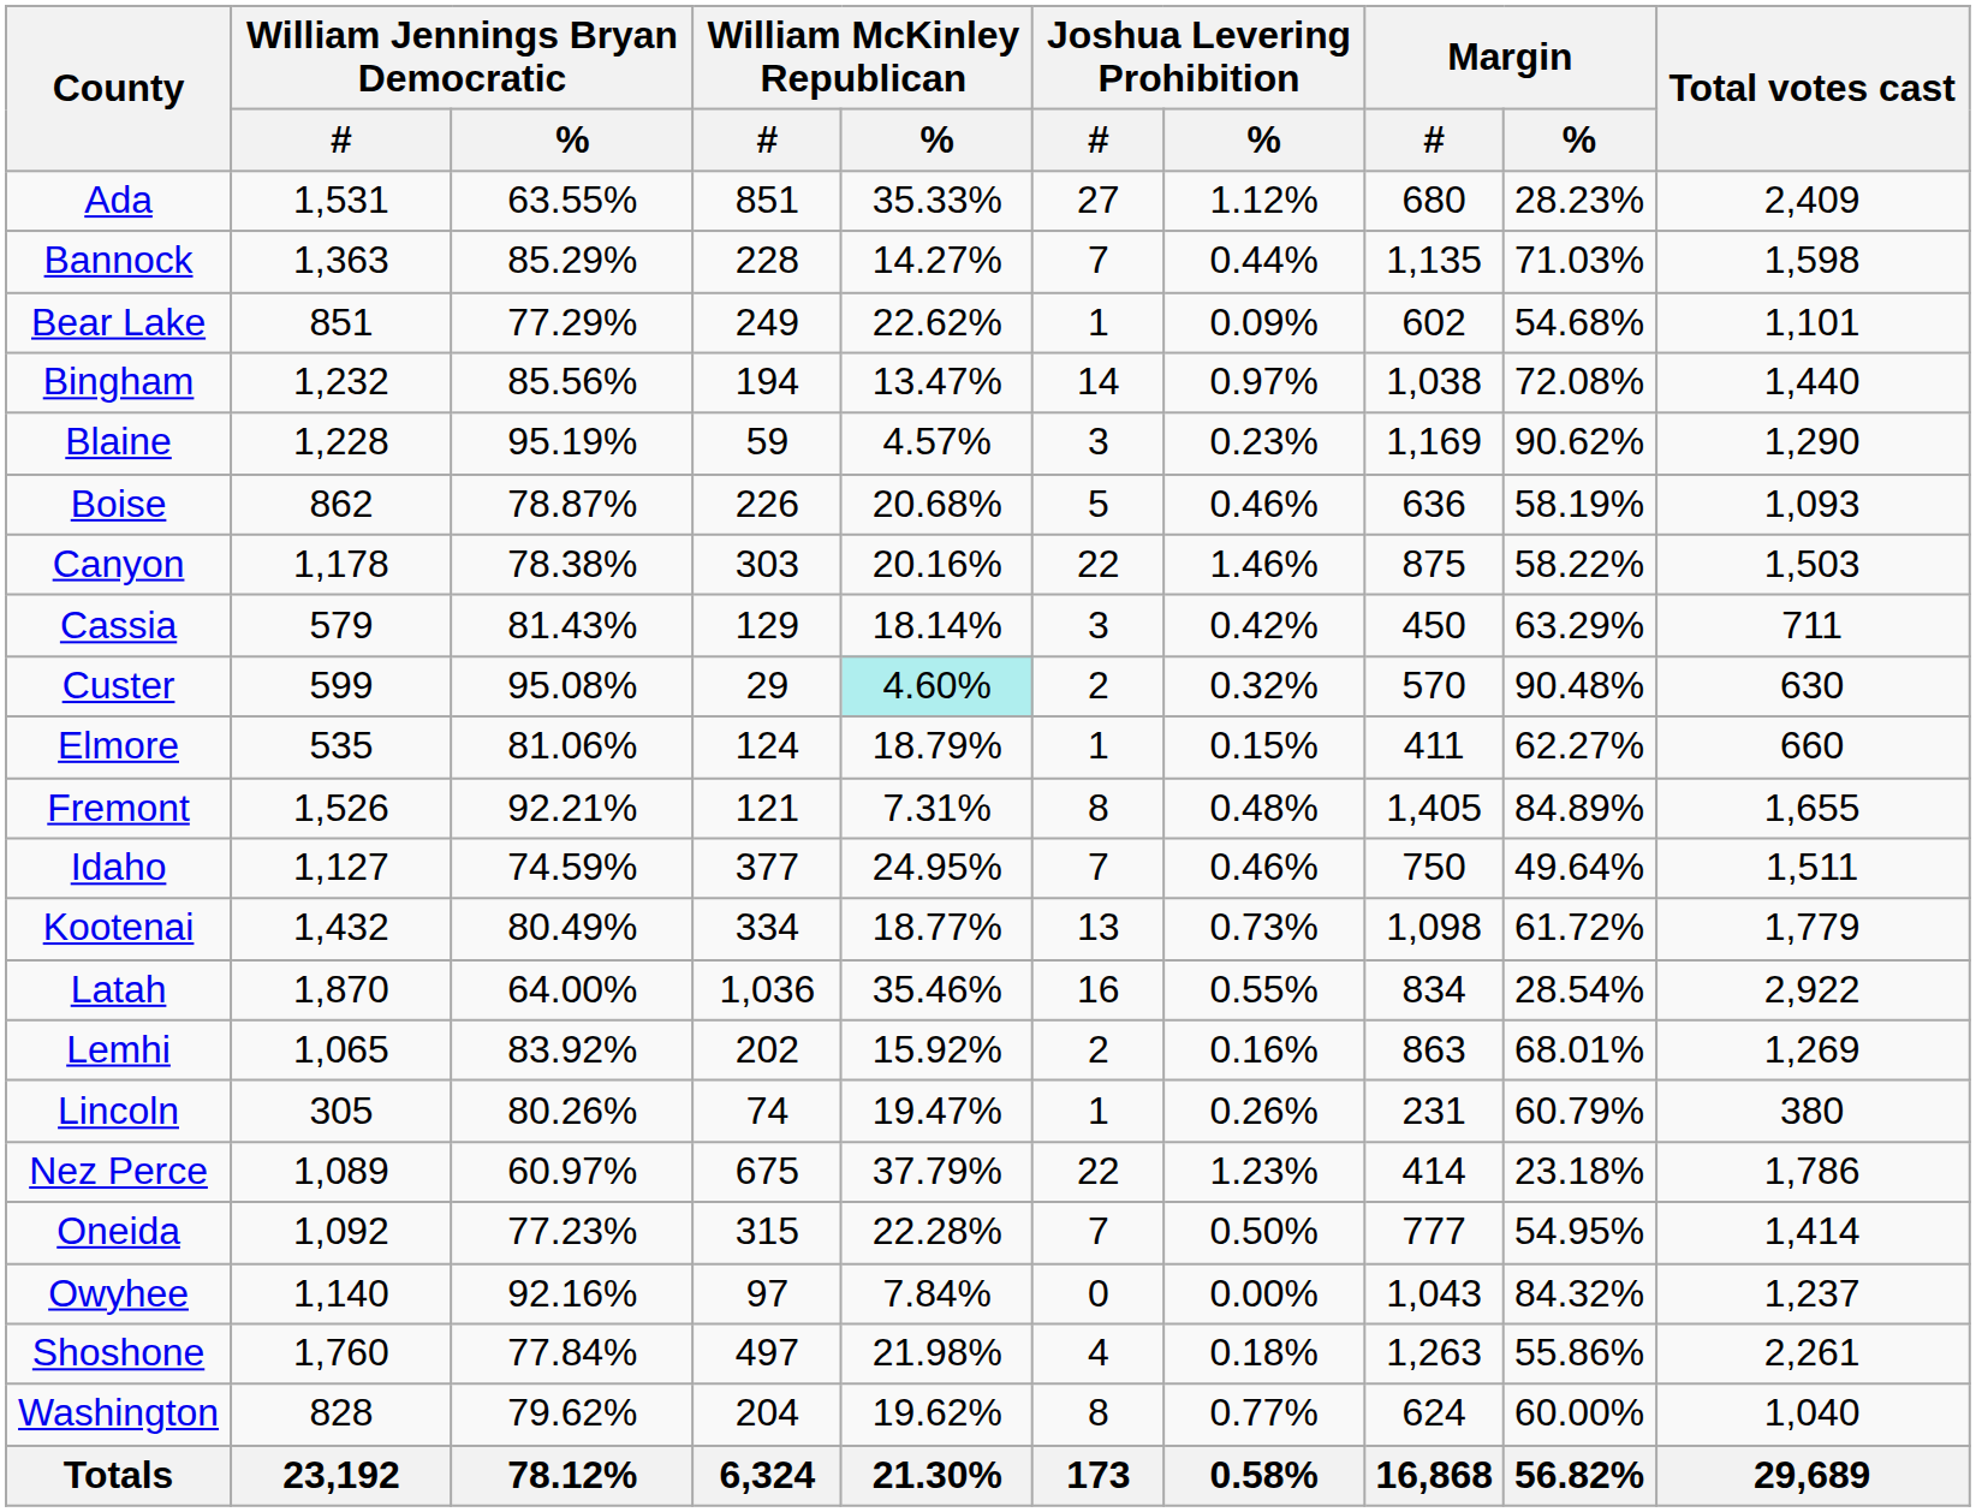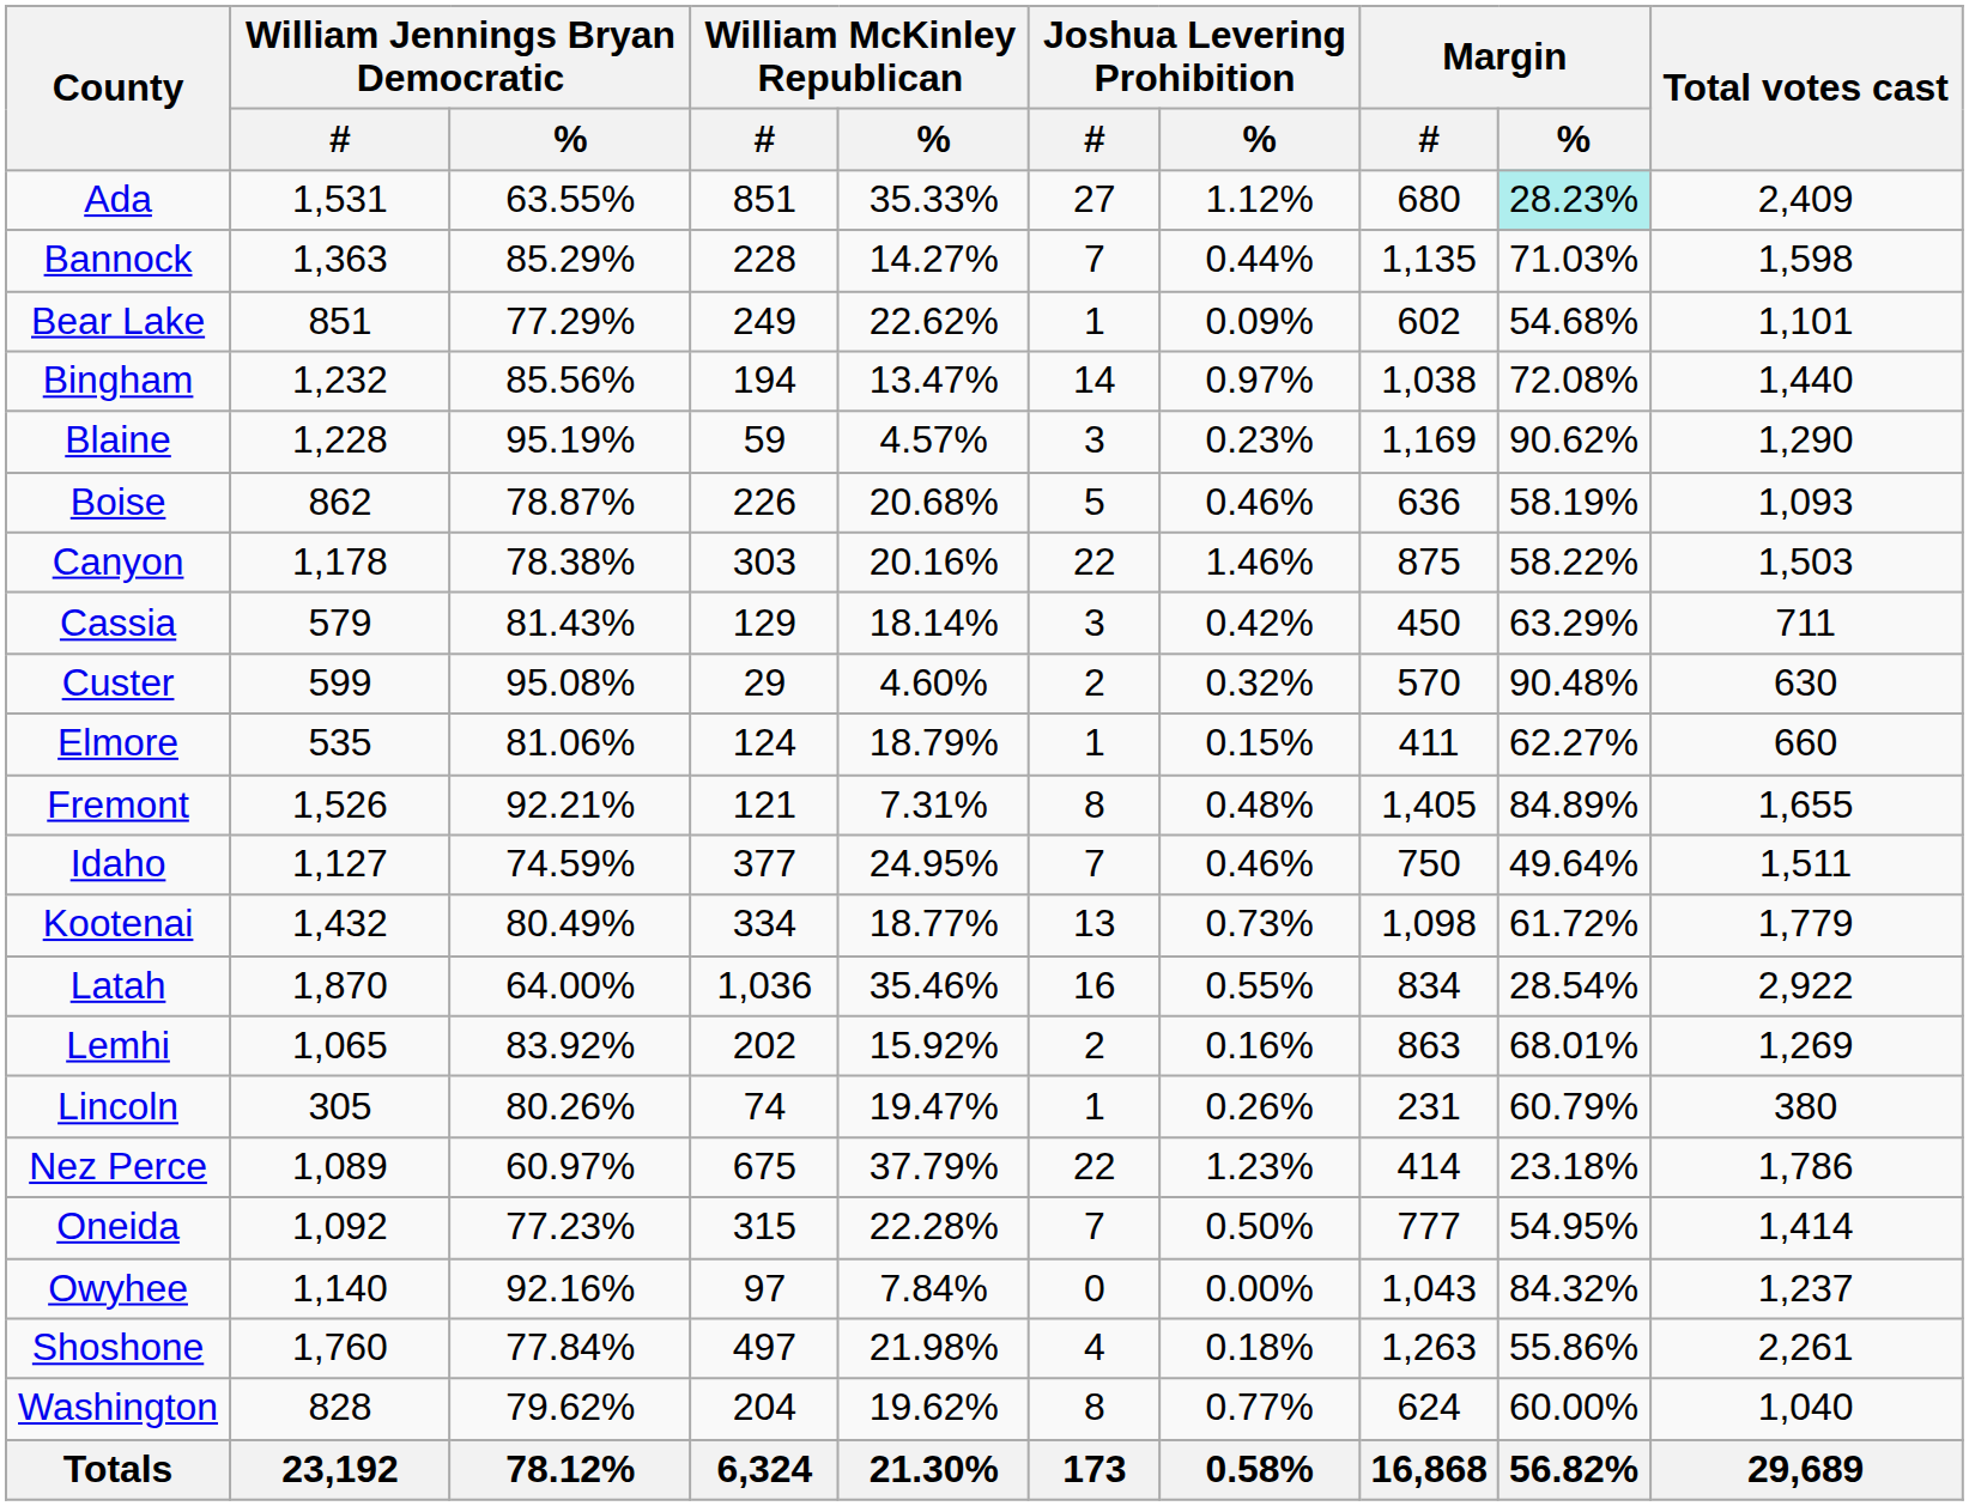Ada | Margin / %: no background -> paleturquoise background
Custer | William McKinley Republican / %: paleturquoise background -> no background
